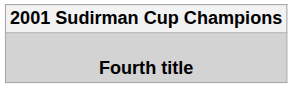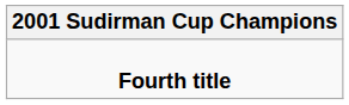row 2 | column 1: lightgrey background -> no background
